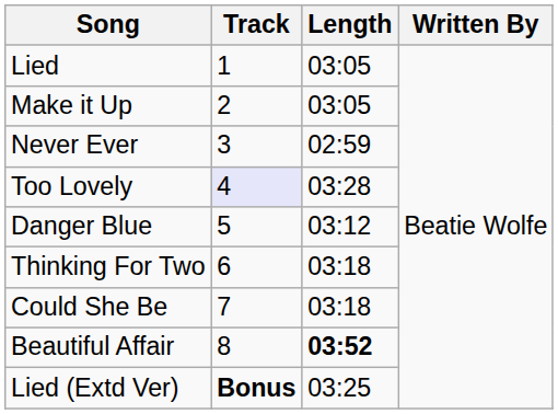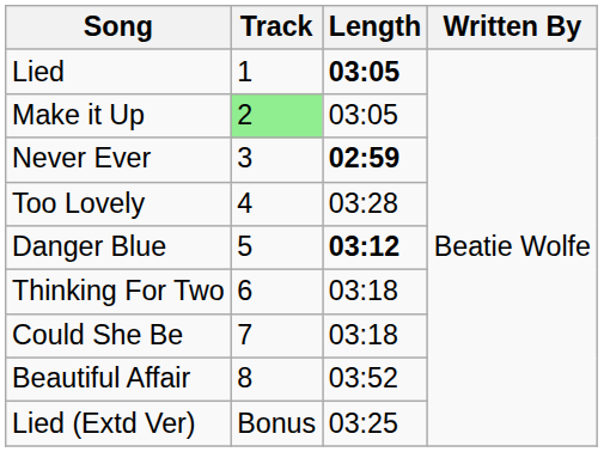Lied | Length: normal -> bold
Make it Up | Track: no background -> lightgreen background
Never Ever | Length: normal -> bold
Too Lovely | Track: lavender background -> no background
Danger Blue | Length: normal -> bold
Beautiful Affair | Length: bold -> normal
Lied (Extd Ver) | Track: bold -> normal
